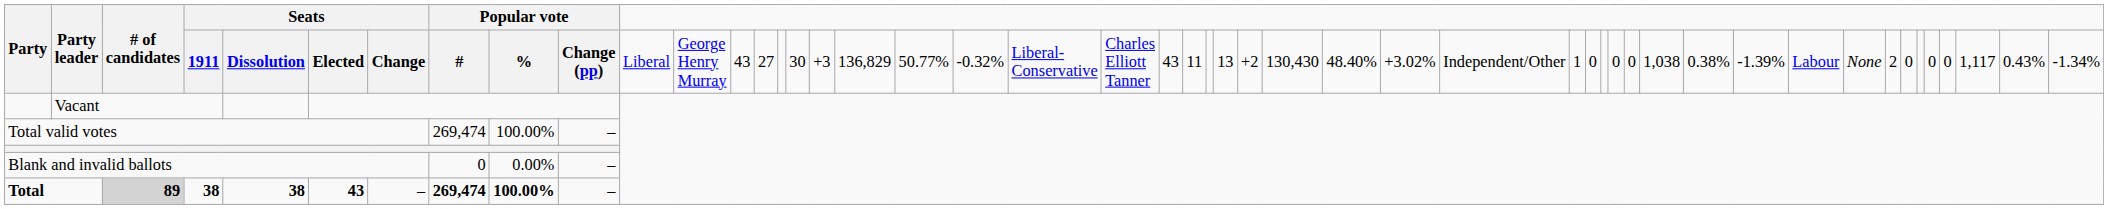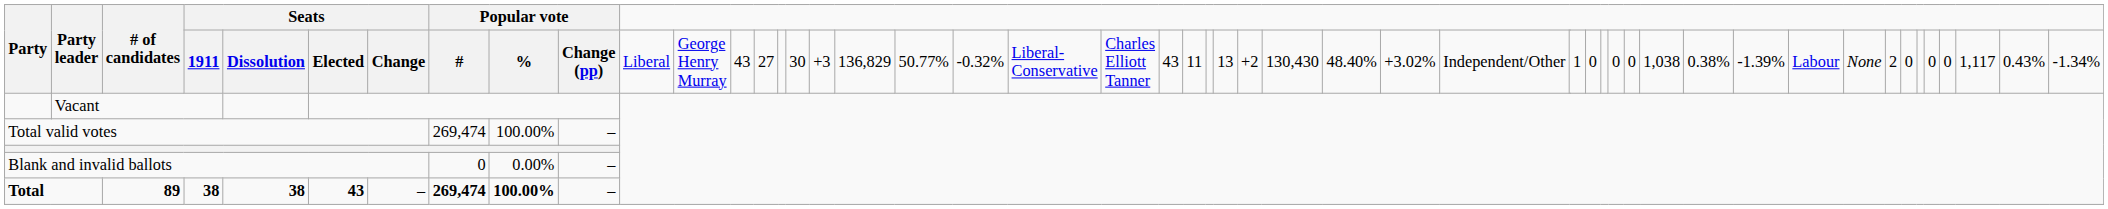Total | # of candidates: lightgrey background -> no background
